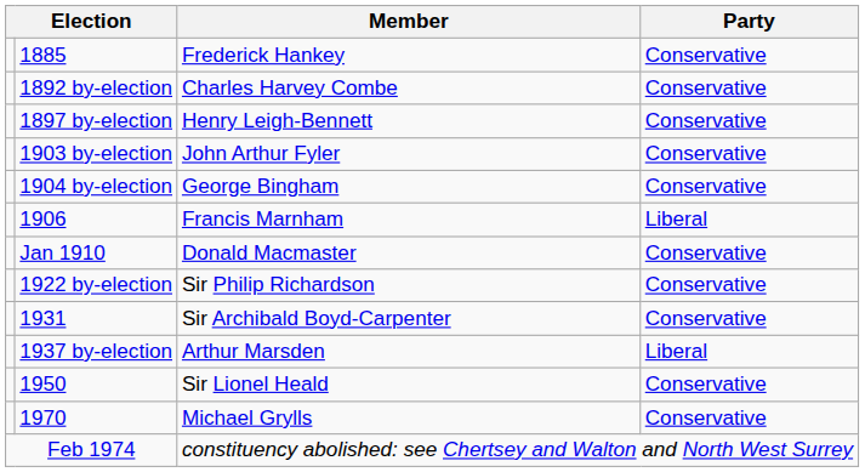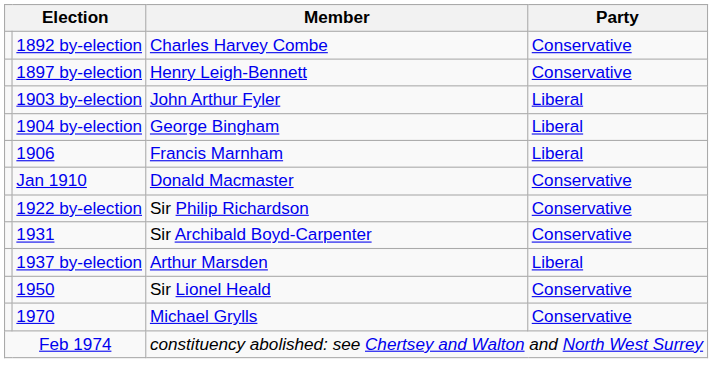- row: 1885 | Frederick Hankey | Conservative
1903 by-election | Party: Conservative -> Liberal
1904 by-election | Party: Conservative -> Liberal
